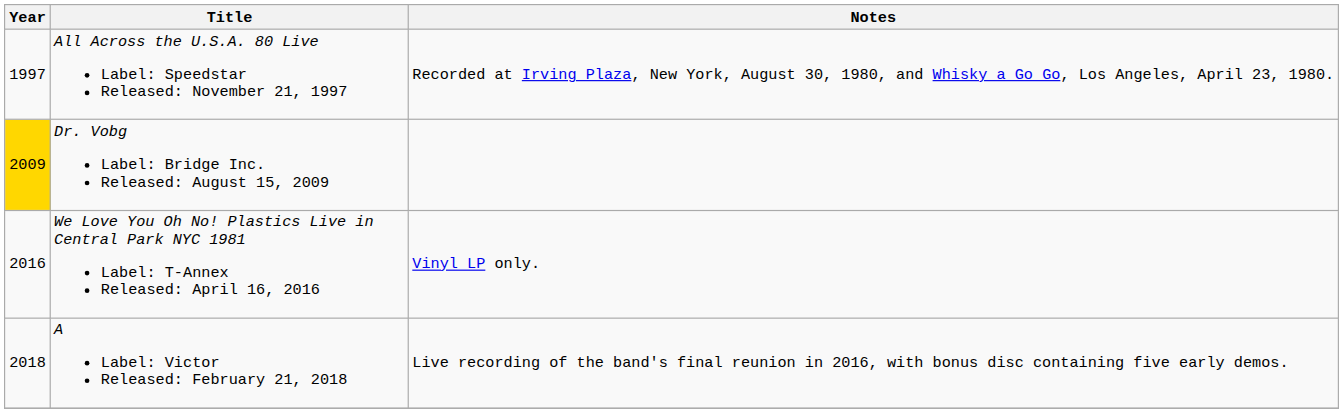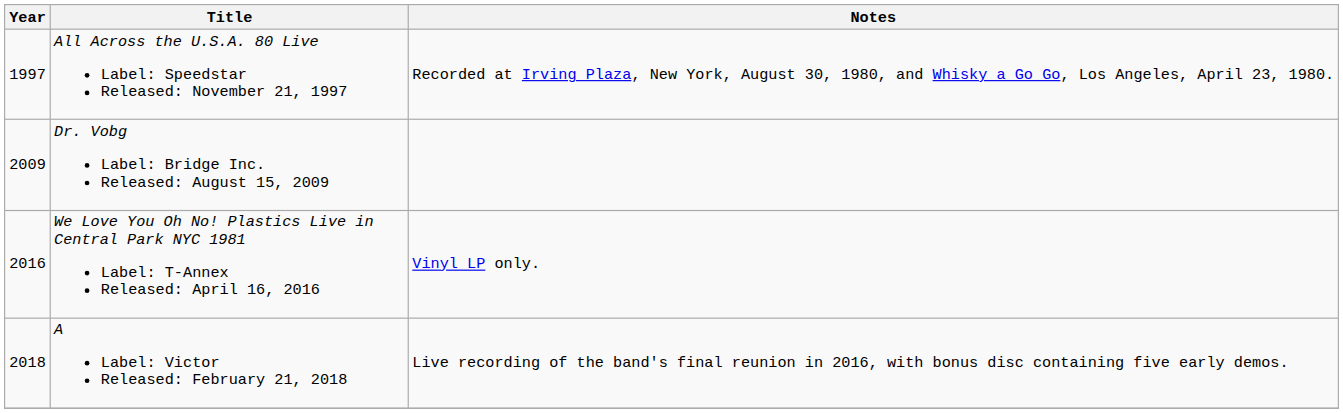Dr. Vobg Label: Bridge Inc. Released: August 15, 2009 | Year: gold background -> no background
